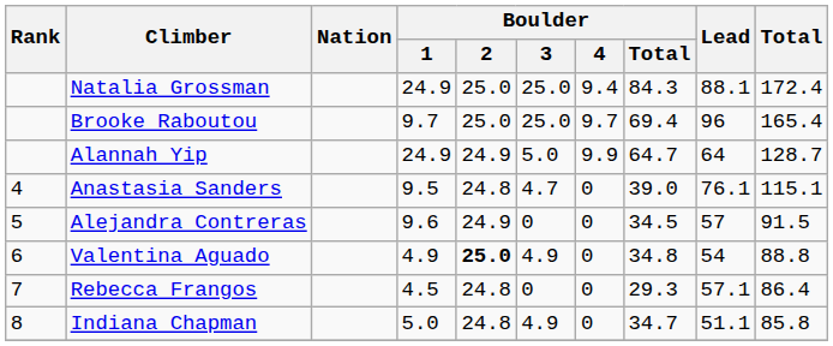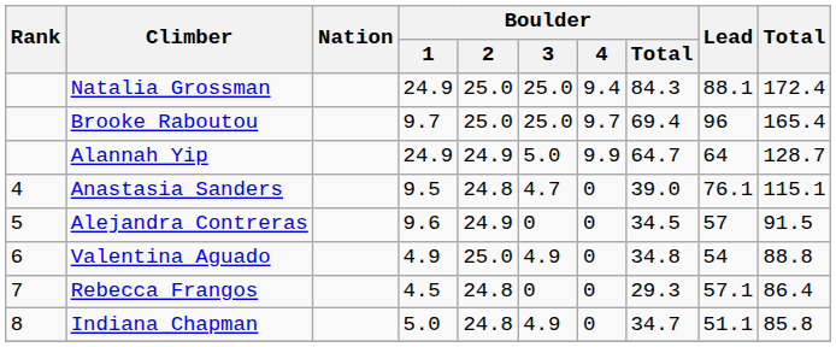Valentina Aguado | Boulder / 2: bold -> normal
